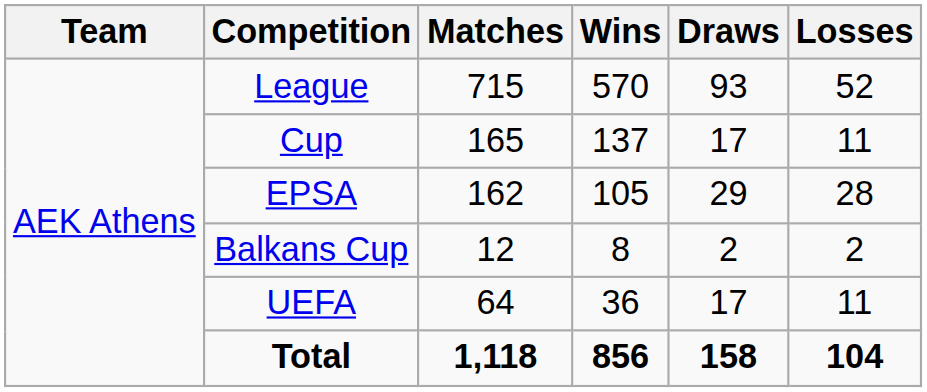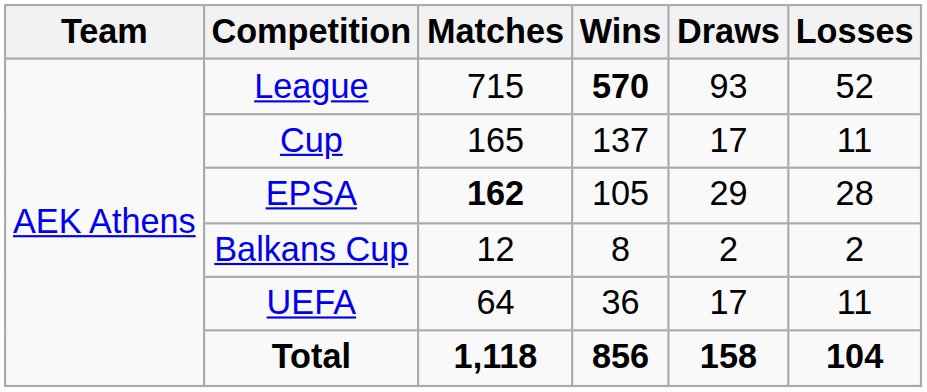League | Wins: normal -> bold
EPSA | Matches: normal -> bold
